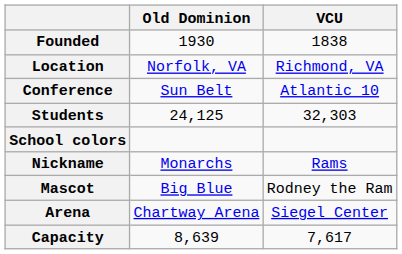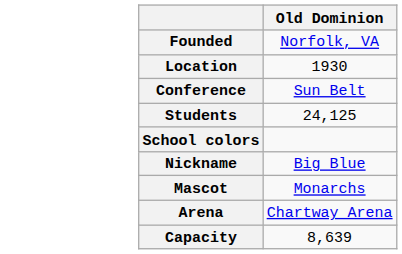- column: VCU | 1838 | Richmond, VA | Atlantic 10 | 32,303 | Rams | Rodney the Ram | Siegel Center | 7,617
Founded | Old Dominion: 1930 -> Norfolk, VA
Location | Old Dominion: Norfolk, VA -> 1930
Nickname | Old Dominion: Monarchs -> Big Blue
Mascot | Old Dominion: Big Blue -> Monarchs
